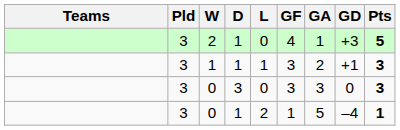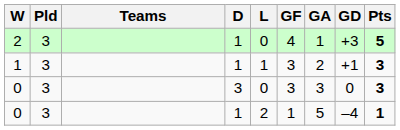columns swapped: Teams <-> W
